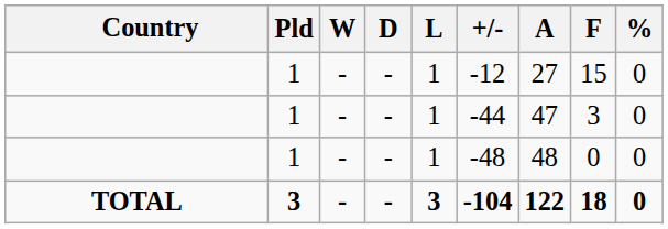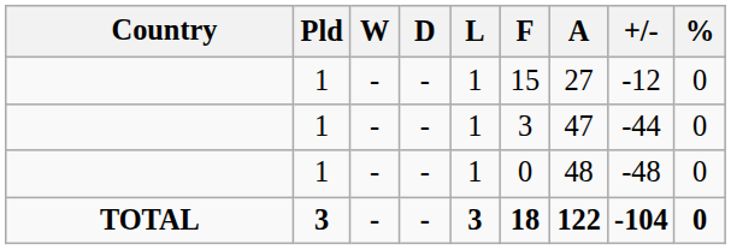columns swapped: F <-> +/-
